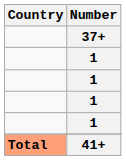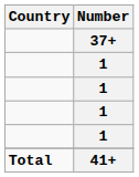row 7 | Country: lightsalmon background -> no background
